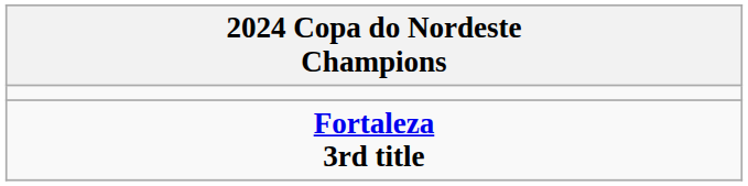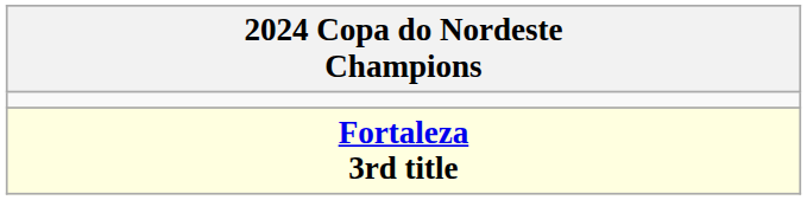row 3 | column 1: no background -> lightyellow background
